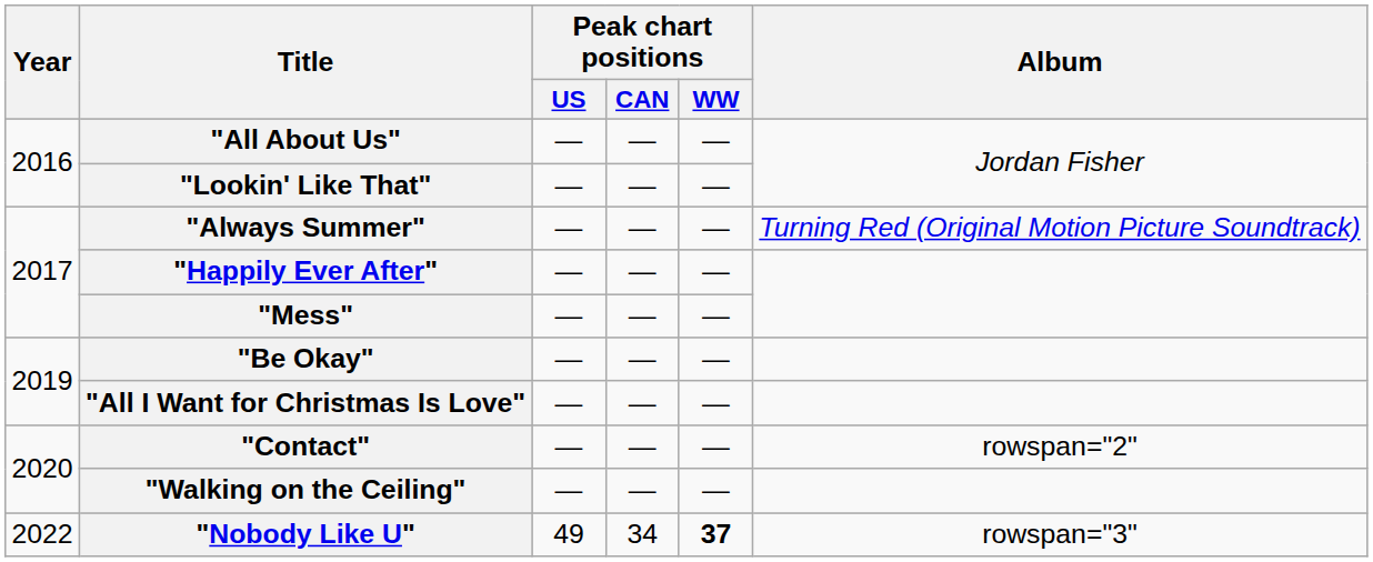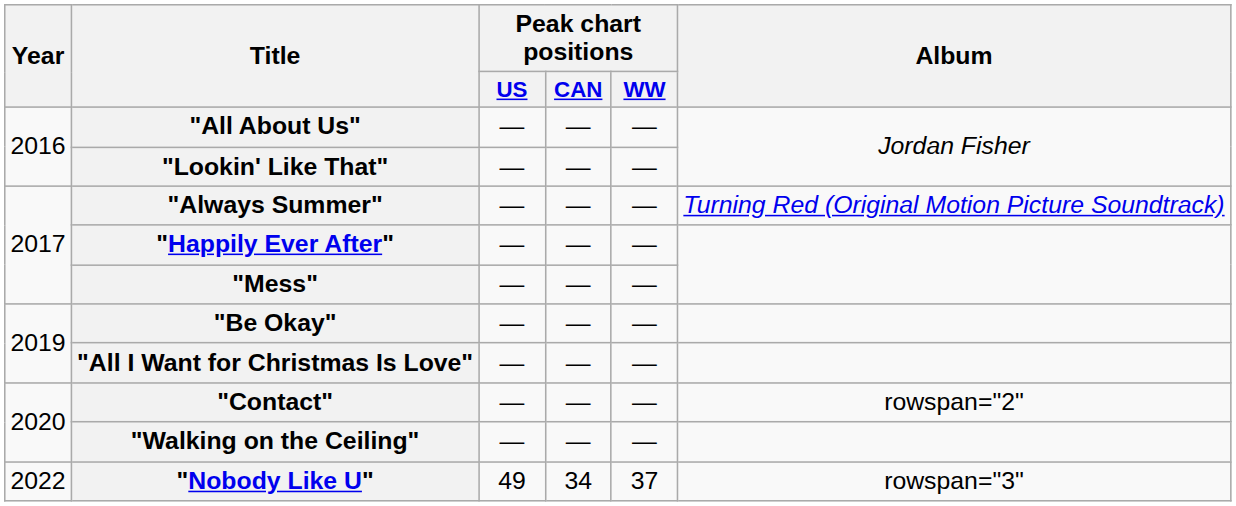"Nobody Like U" | Peak chart positions / WW: bold -> normal
